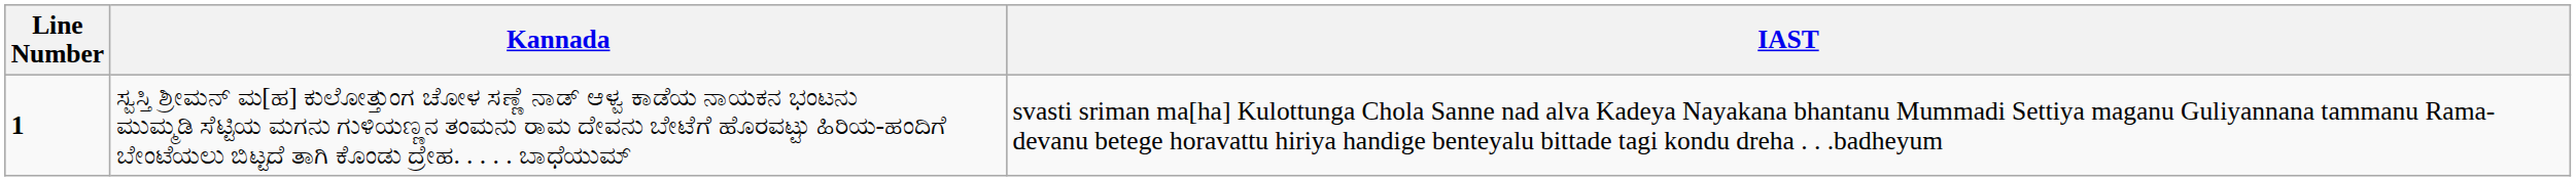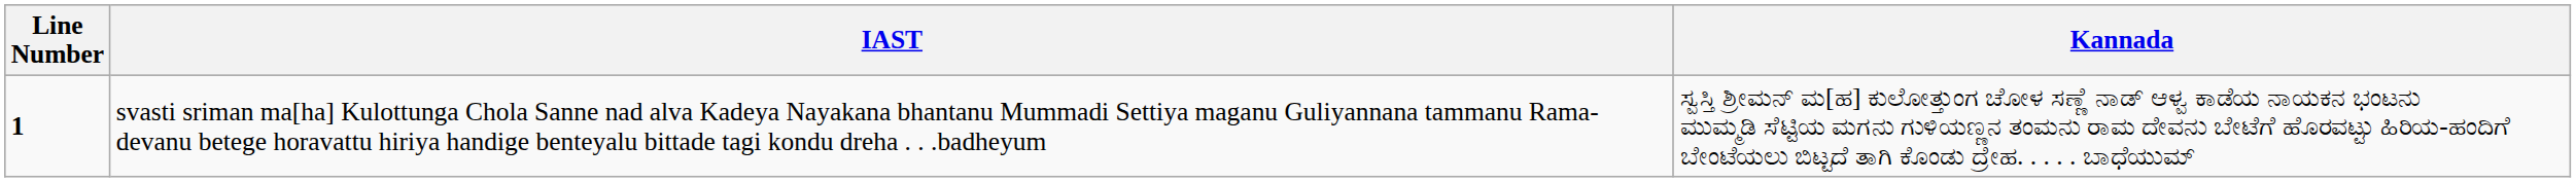columns swapped: Kannada <-> IAST
